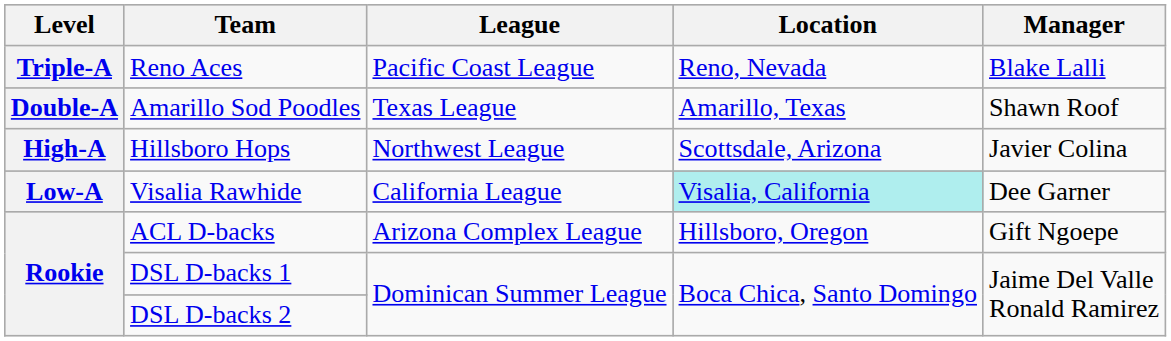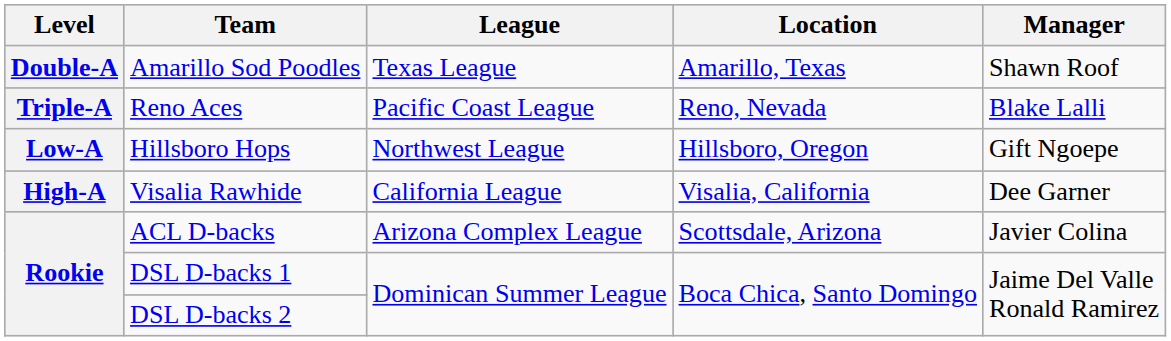rows swapped: Reno Aces <-> Amarillo Sod Poodles
Hillsboro Hops | Level: High-A -> Low-A
Hillsboro Hops | Location: Scottsdale, Arizona -> Hillsboro, Oregon
Hillsboro Hops | Manager: Javier Colina -> Gift Ngoepe
Visalia Rawhide | Level: Low-A -> High-A
Visalia Rawhide | Location: paleturquoise background -> no background
ACL D-backs | Location: Hillsboro, Oregon -> Scottsdale, Arizona
ACL D-backs | Manager: Gift Ngoepe -> Javier Colina
